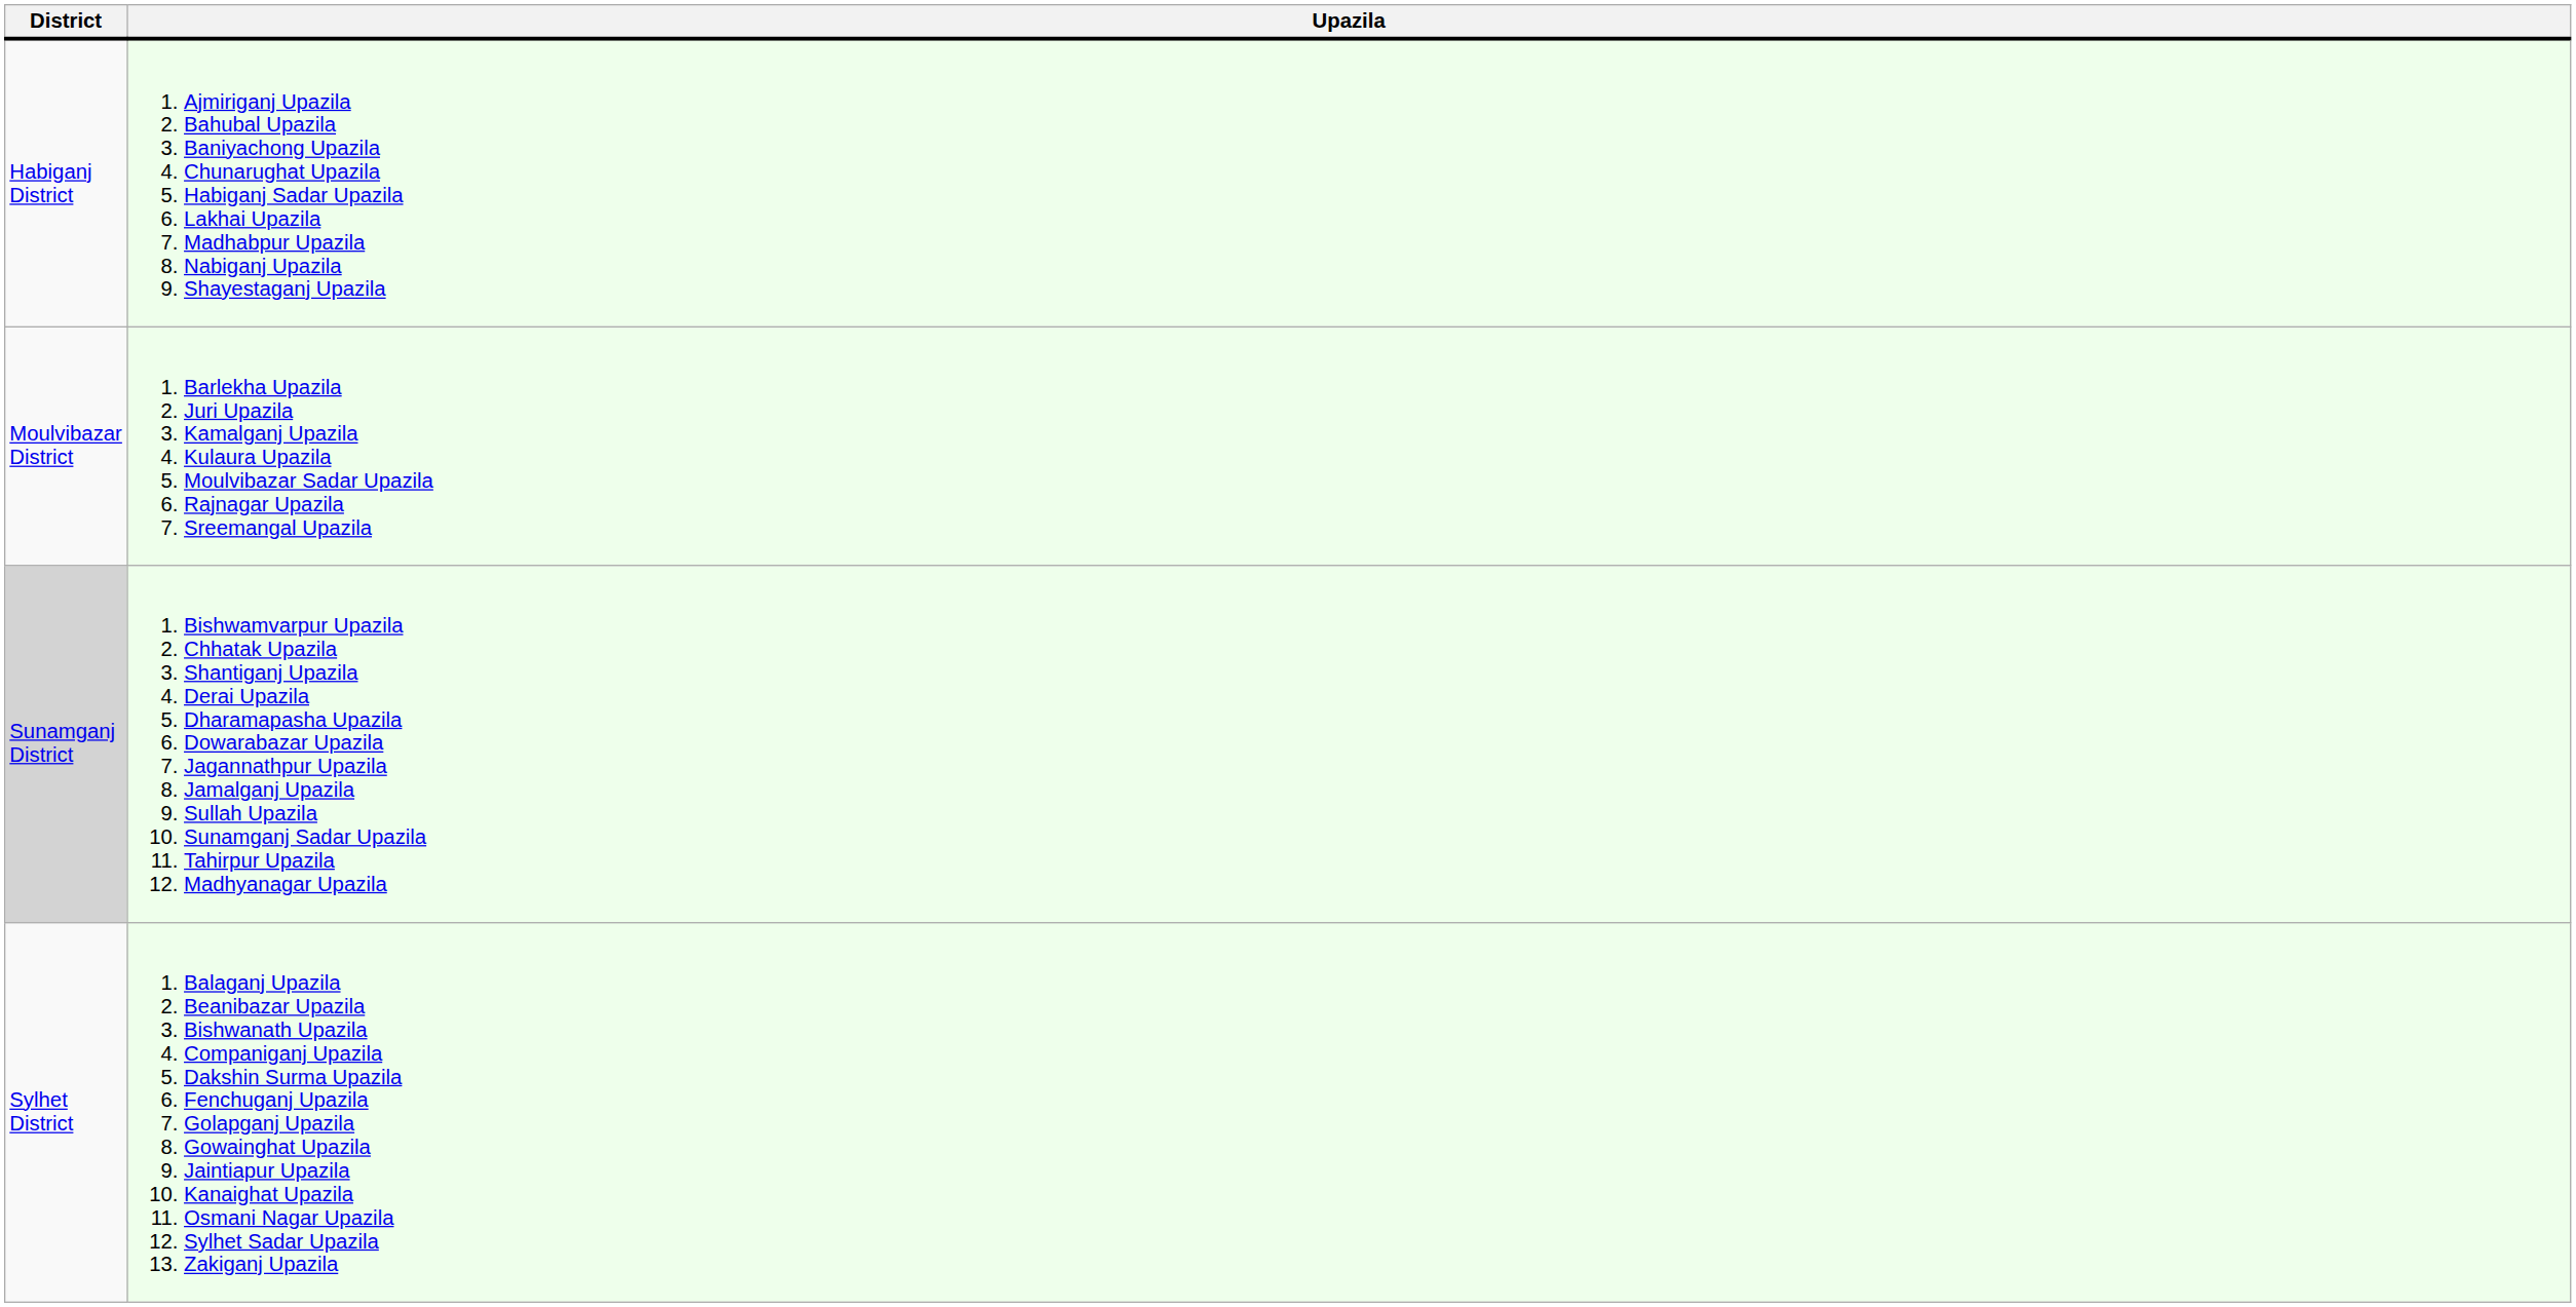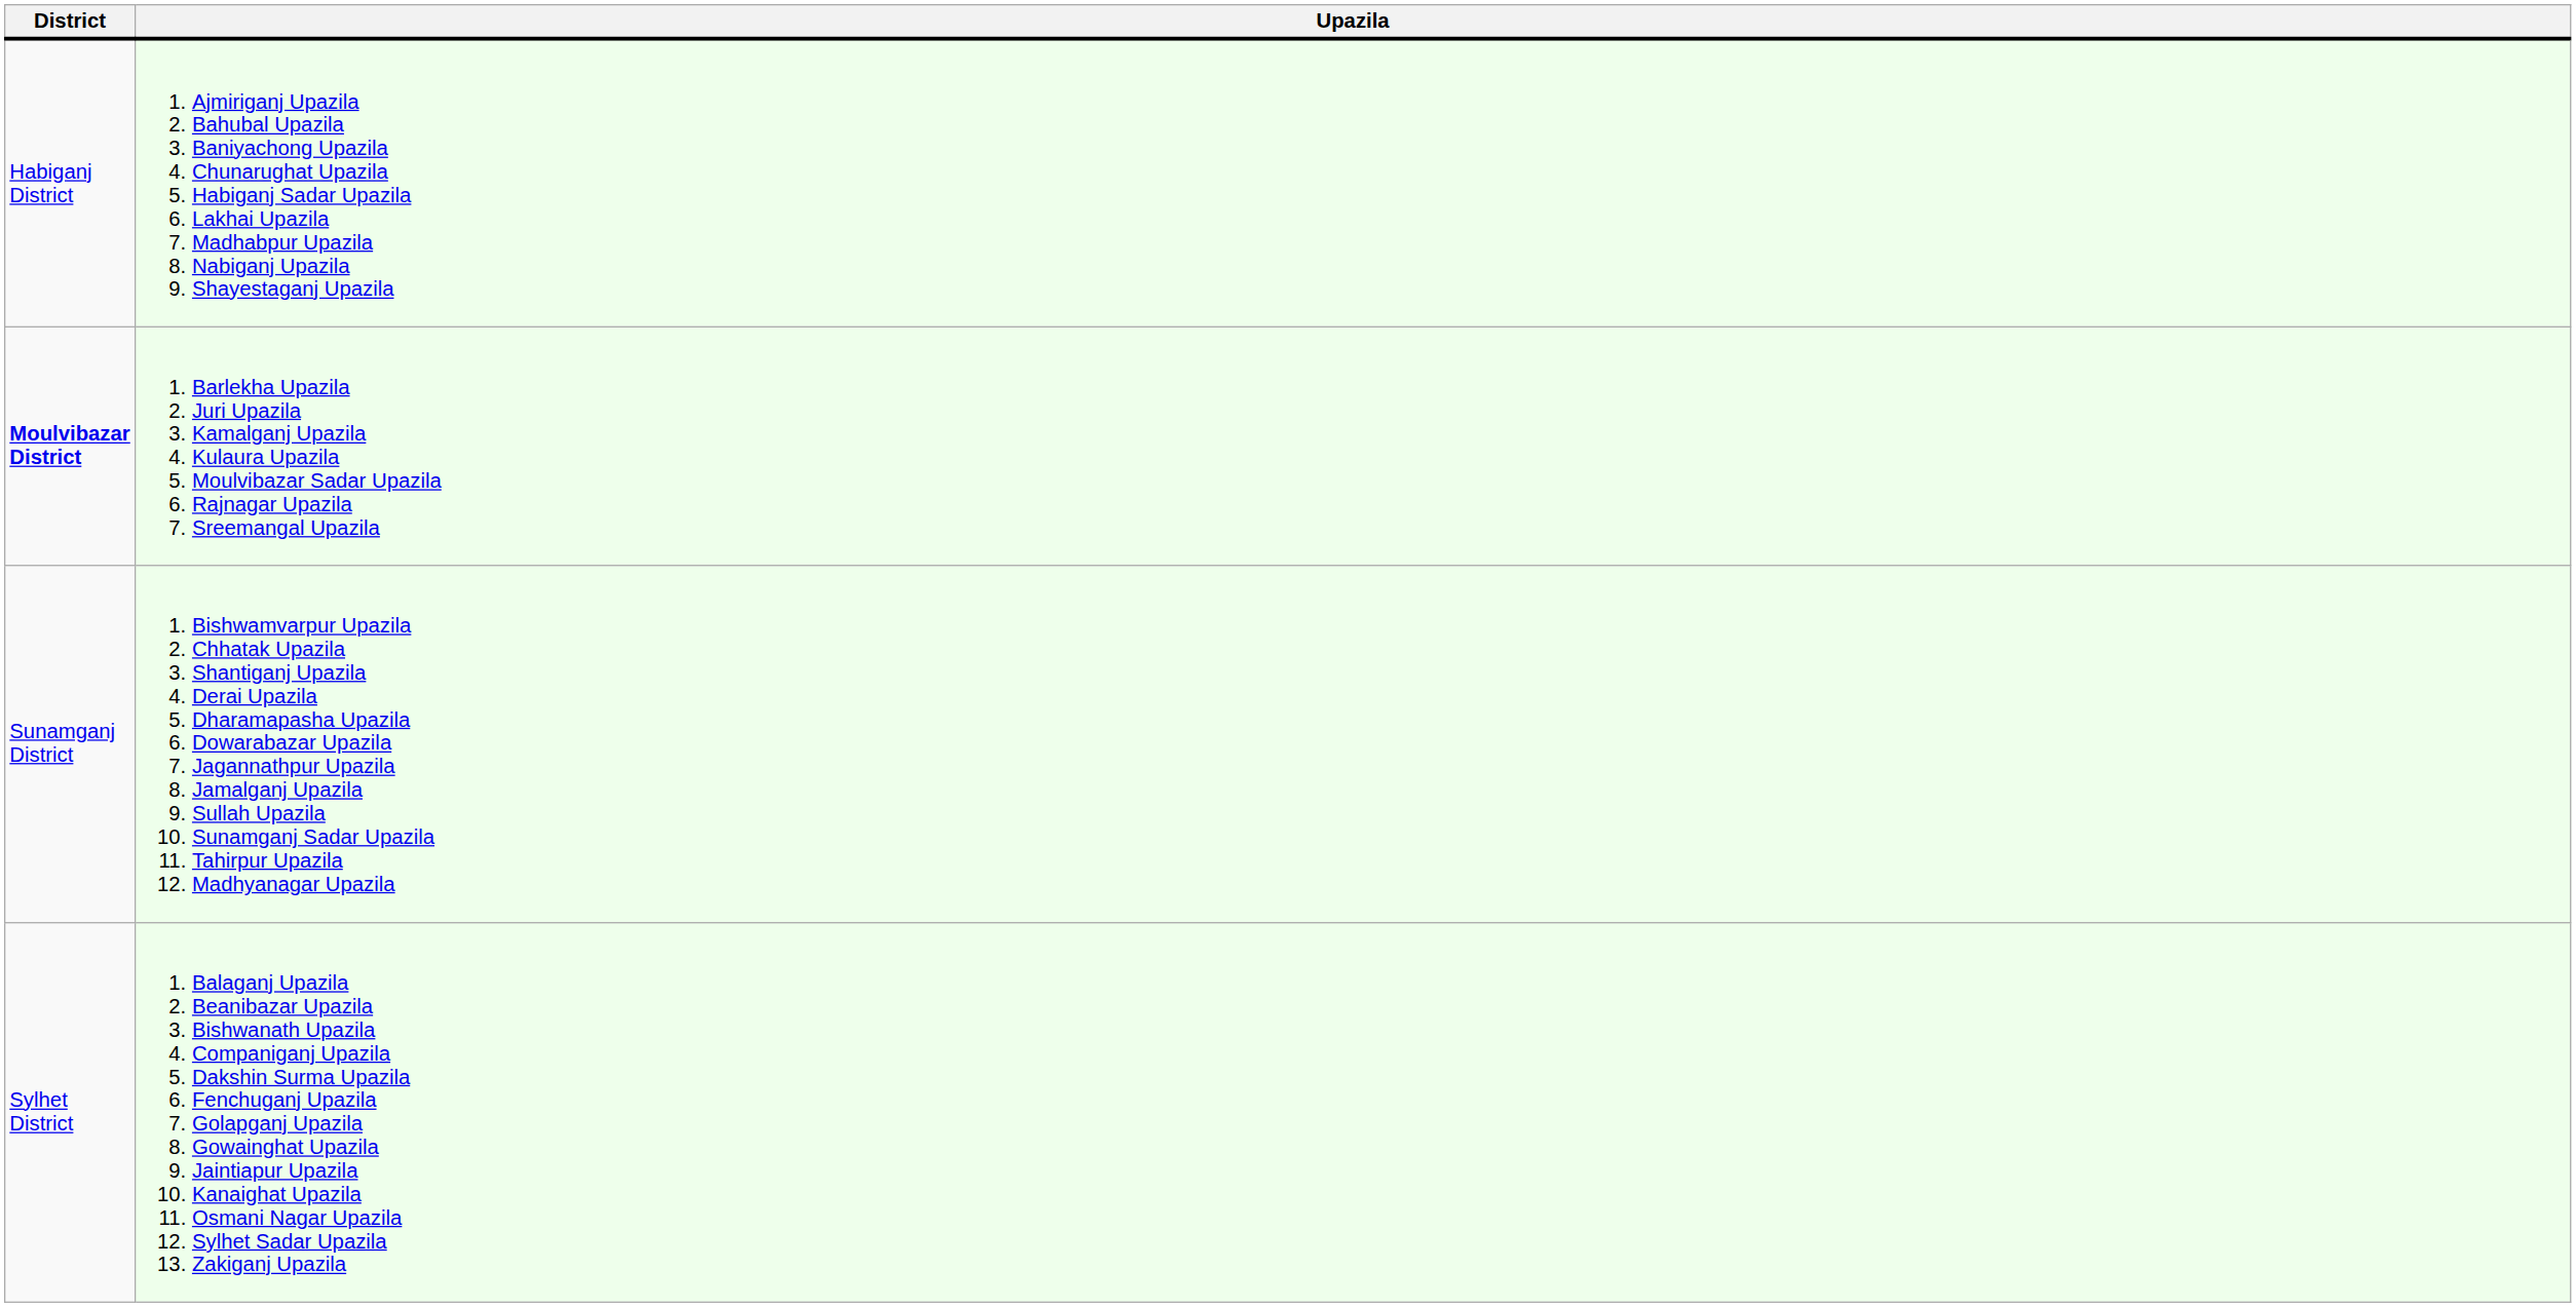Moulvibazar District | District: normal -> bold
Sunamganj District | District: lightgrey background -> no background
